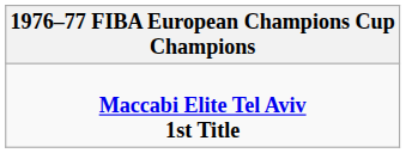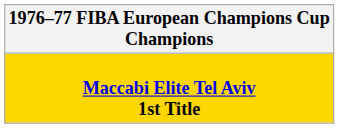row 2 | column 1: no background -> gold background
